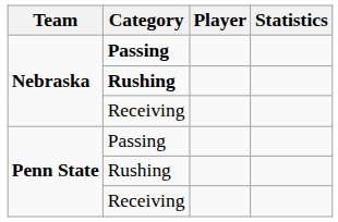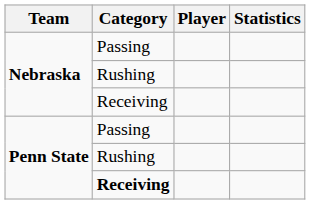Nebraska / Passing | Category: bold -> normal
Nebraska / Rushing | Category: bold -> normal
Penn State / Receiving | Category: normal -> bold
